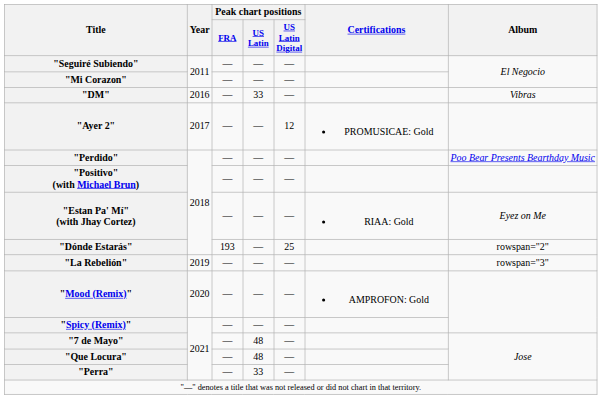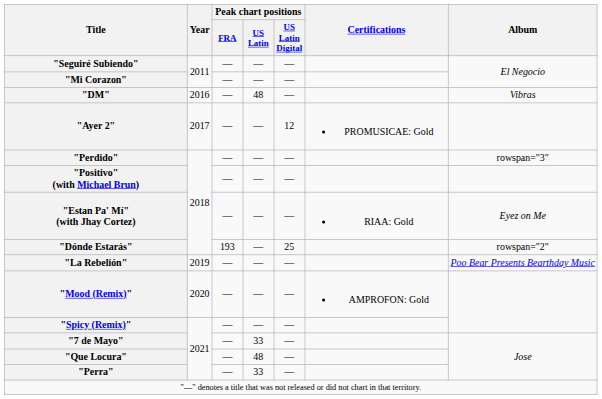"DM" | Peak chart positions / US Latin: 33 -> 48
"Perdido" | Album: Poo Bear Presents Bearthday Music -> rowspan="3"
"La Rebelión" | Album: rowspan="3" -> Poo Bear Presents Bearthday Music
"7 de Mayo" | Peak chart positions / US Latin: 48 -> 33
